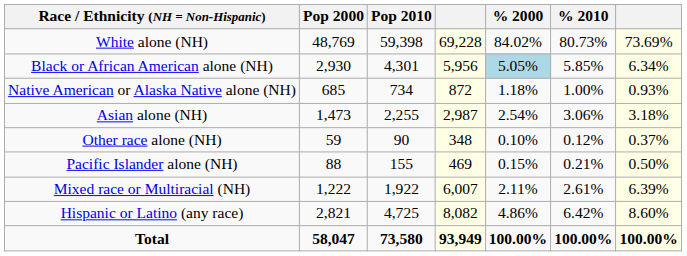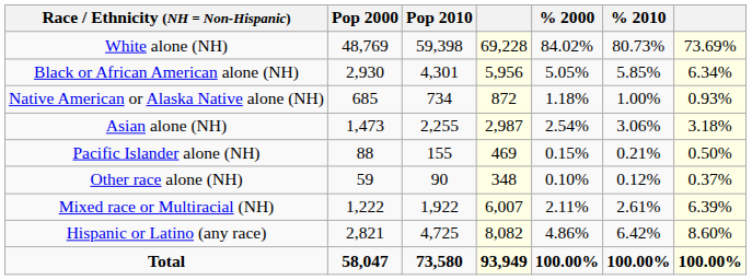Black or African American alone (NH) | % 2000: lightblue background -> no background
rows swapped: Pacific Islander alone (NH) <-> Other race alone (NH)
